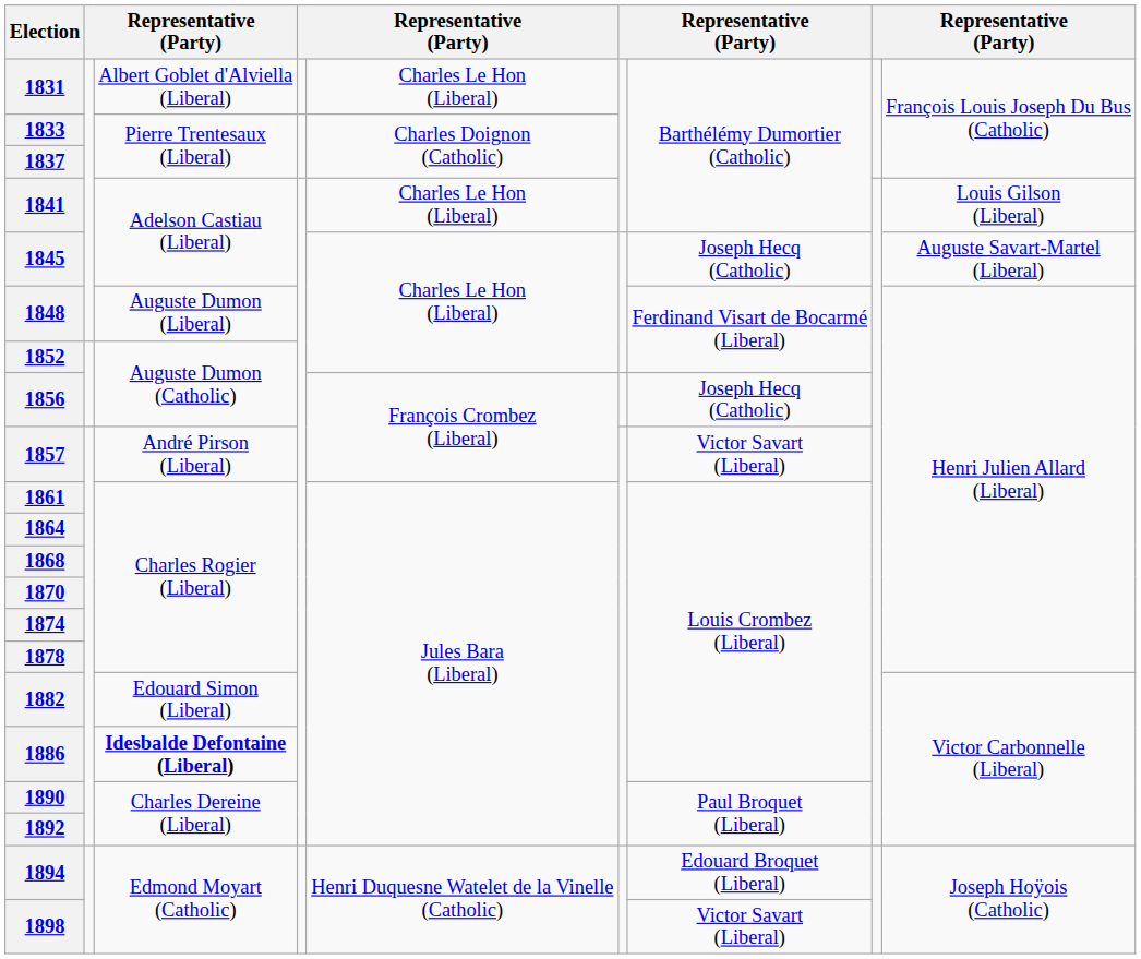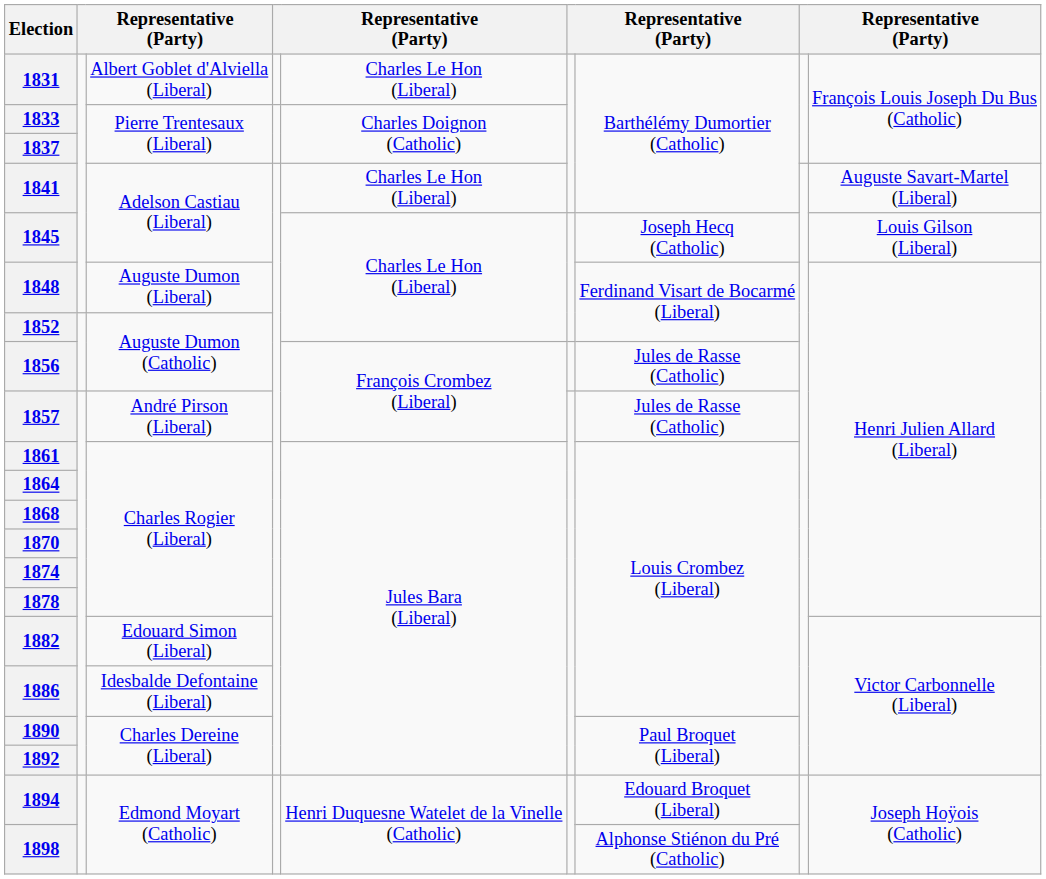1841 | column 9: Louis Gilson (Liberal) -> Auguste Savart-Martel (Liberal)
1845 | column 9: Auguste Savart-Martel (Liberal) -> Louis Gilson (Liberal)
1856 | column 7: Joseph Hecq (Catholic) -> Jules de Rasse (Catholic)
1857 | column 7: Victor Savart (Liberal) -> Jules de Rasse (Catholic)
1886 | column 3: bold -> normal
1898 | column 7: Victor Savart (Liberal) -> Alphonse Stiénon du Pré (Catholic)
